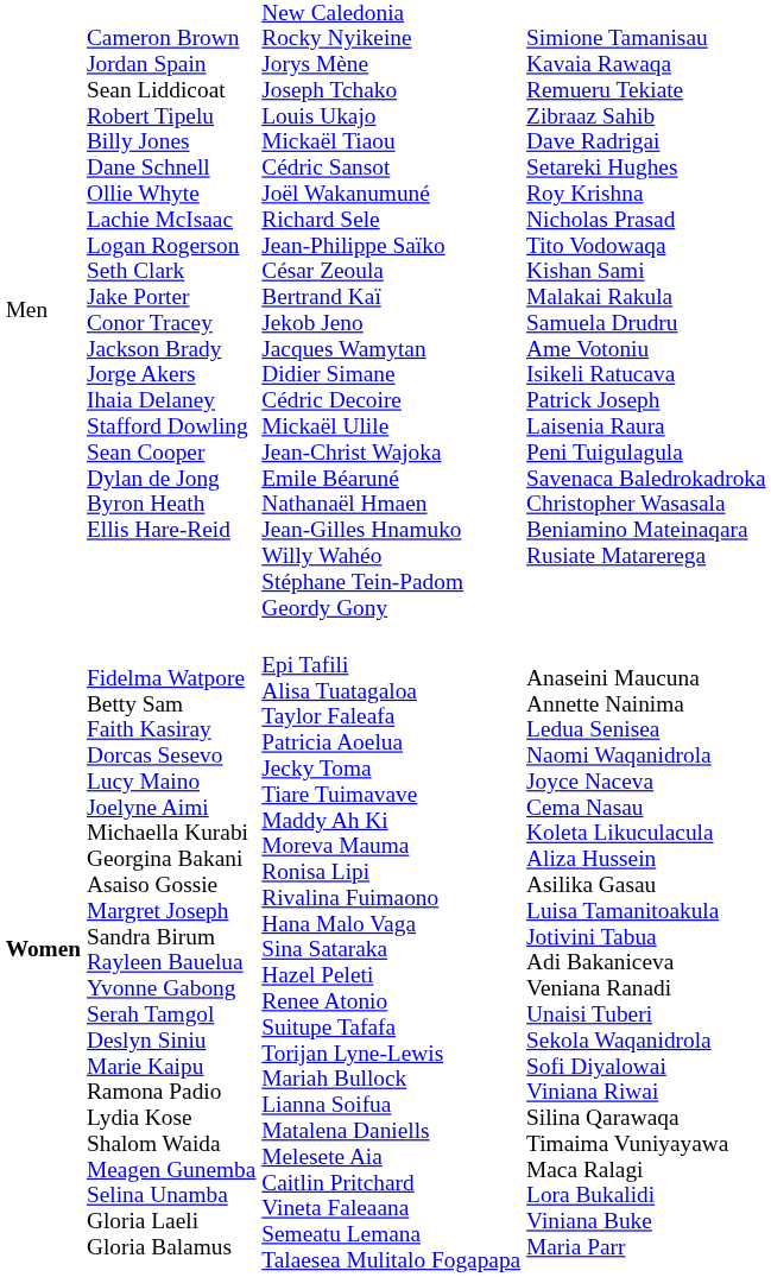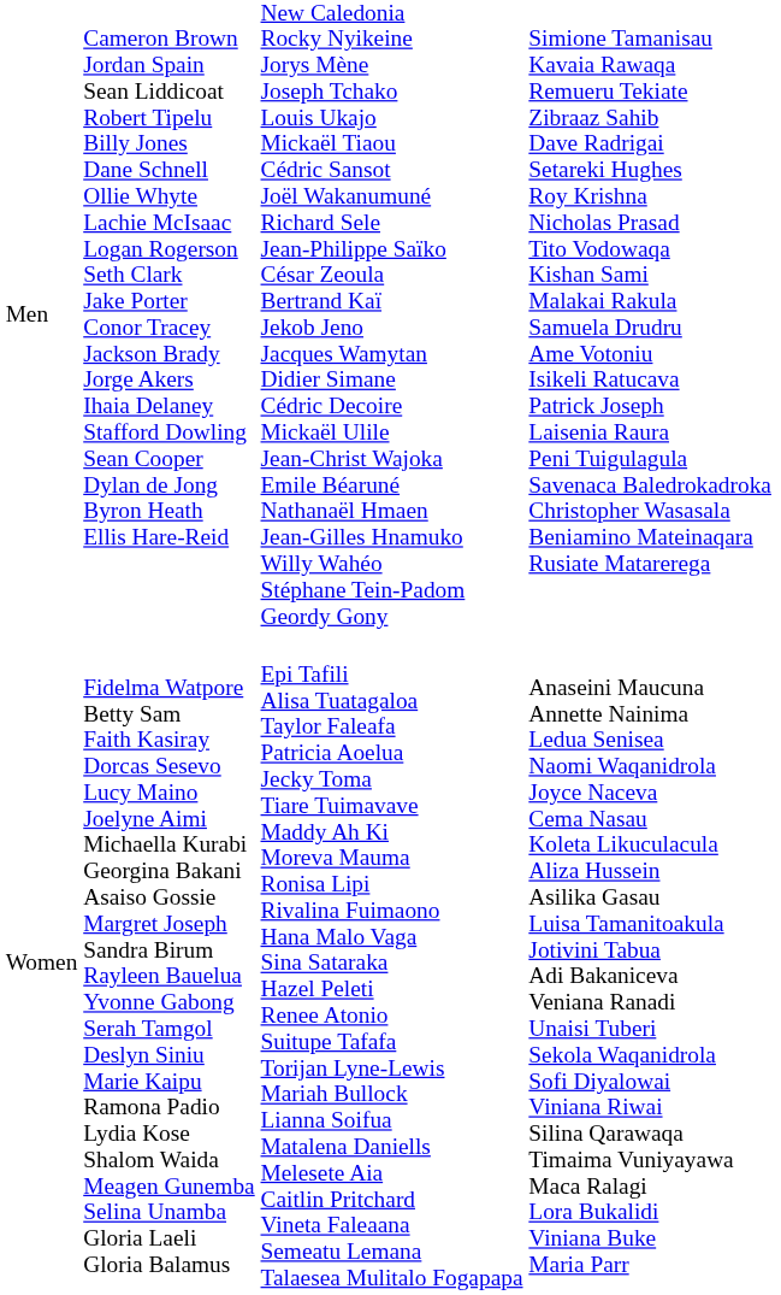Women | column 1: bold -> normal
